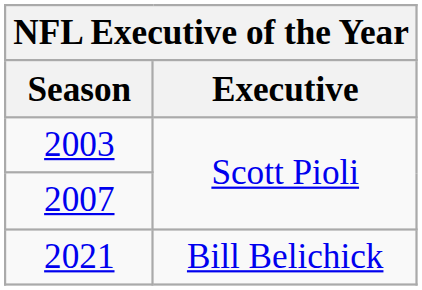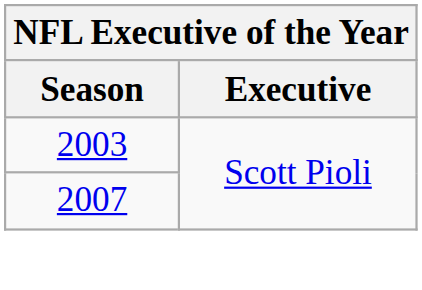- row: 2021 | Bill Belichick
